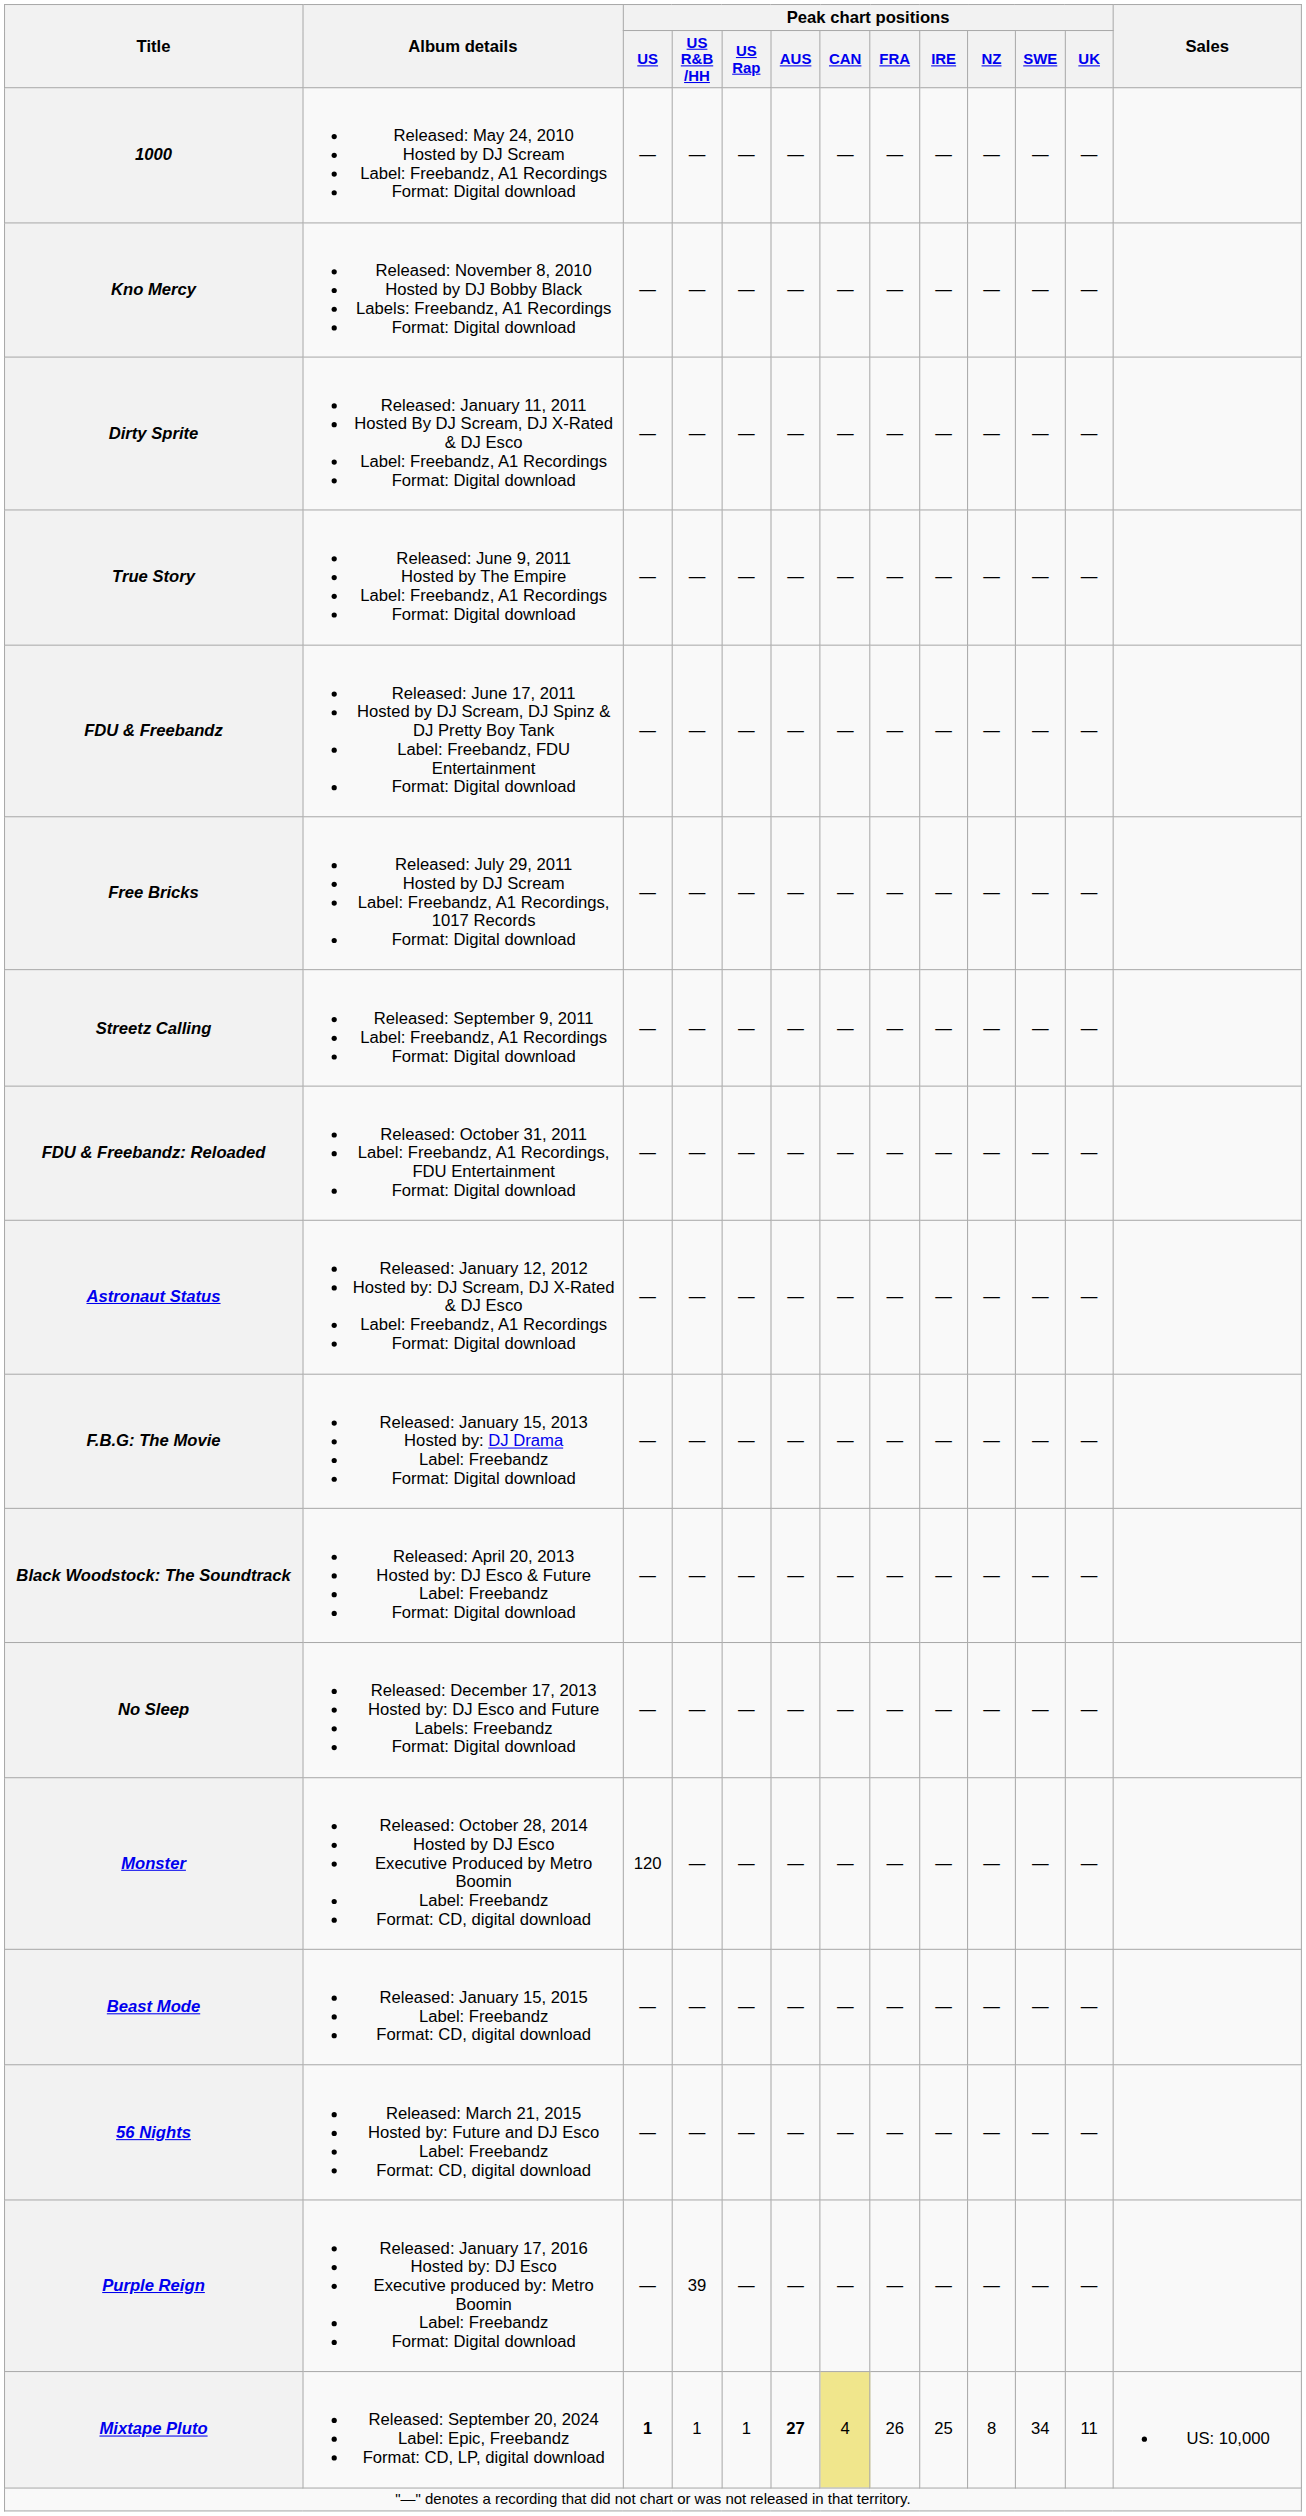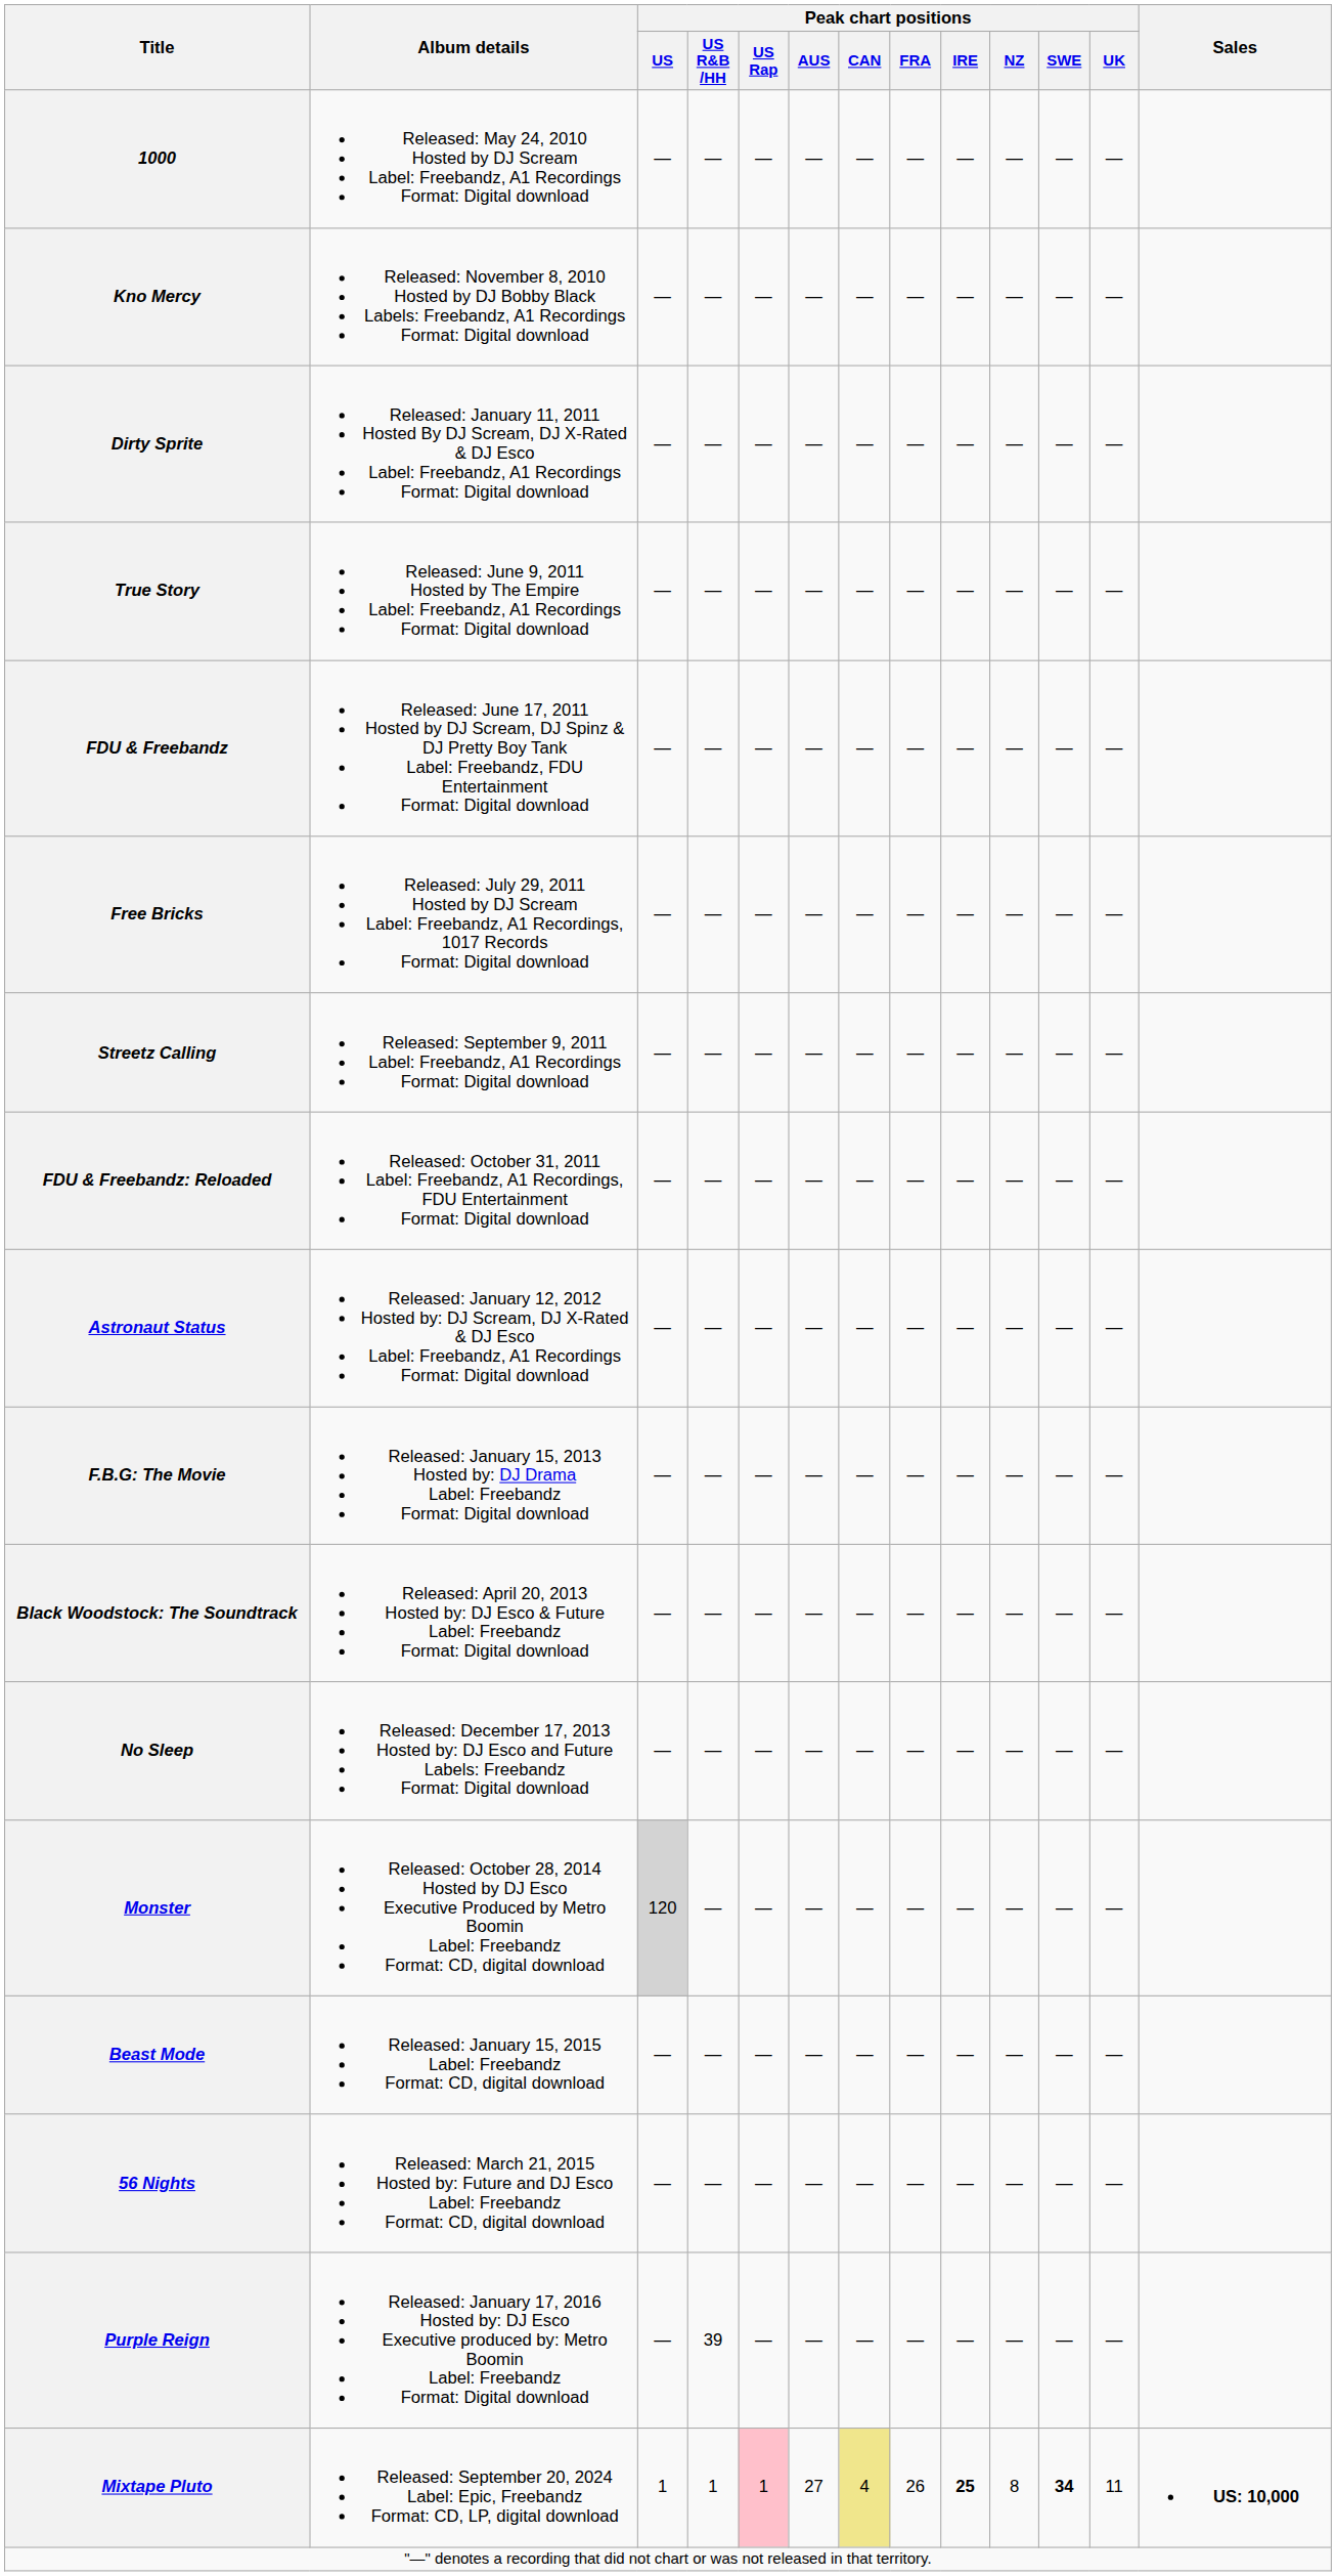Monster | Peak chart positions / US: no background -> lightgrey background
Mixtape Pluto | Peak chart positions / US: bold -> normal
Mixtape Pluto | Peak chart positions / US Rap: no background -> pink background
Mixtape Pluto | Peak chart positions / AUS: bold -> normal
Mixtape Pluto | Peak chart positions / IRE: normal -> bold
Mixtape Pluto | Peak chart positions / SWE: normal -> bold
Mixtape Pluto | Sales: normal -> bold
